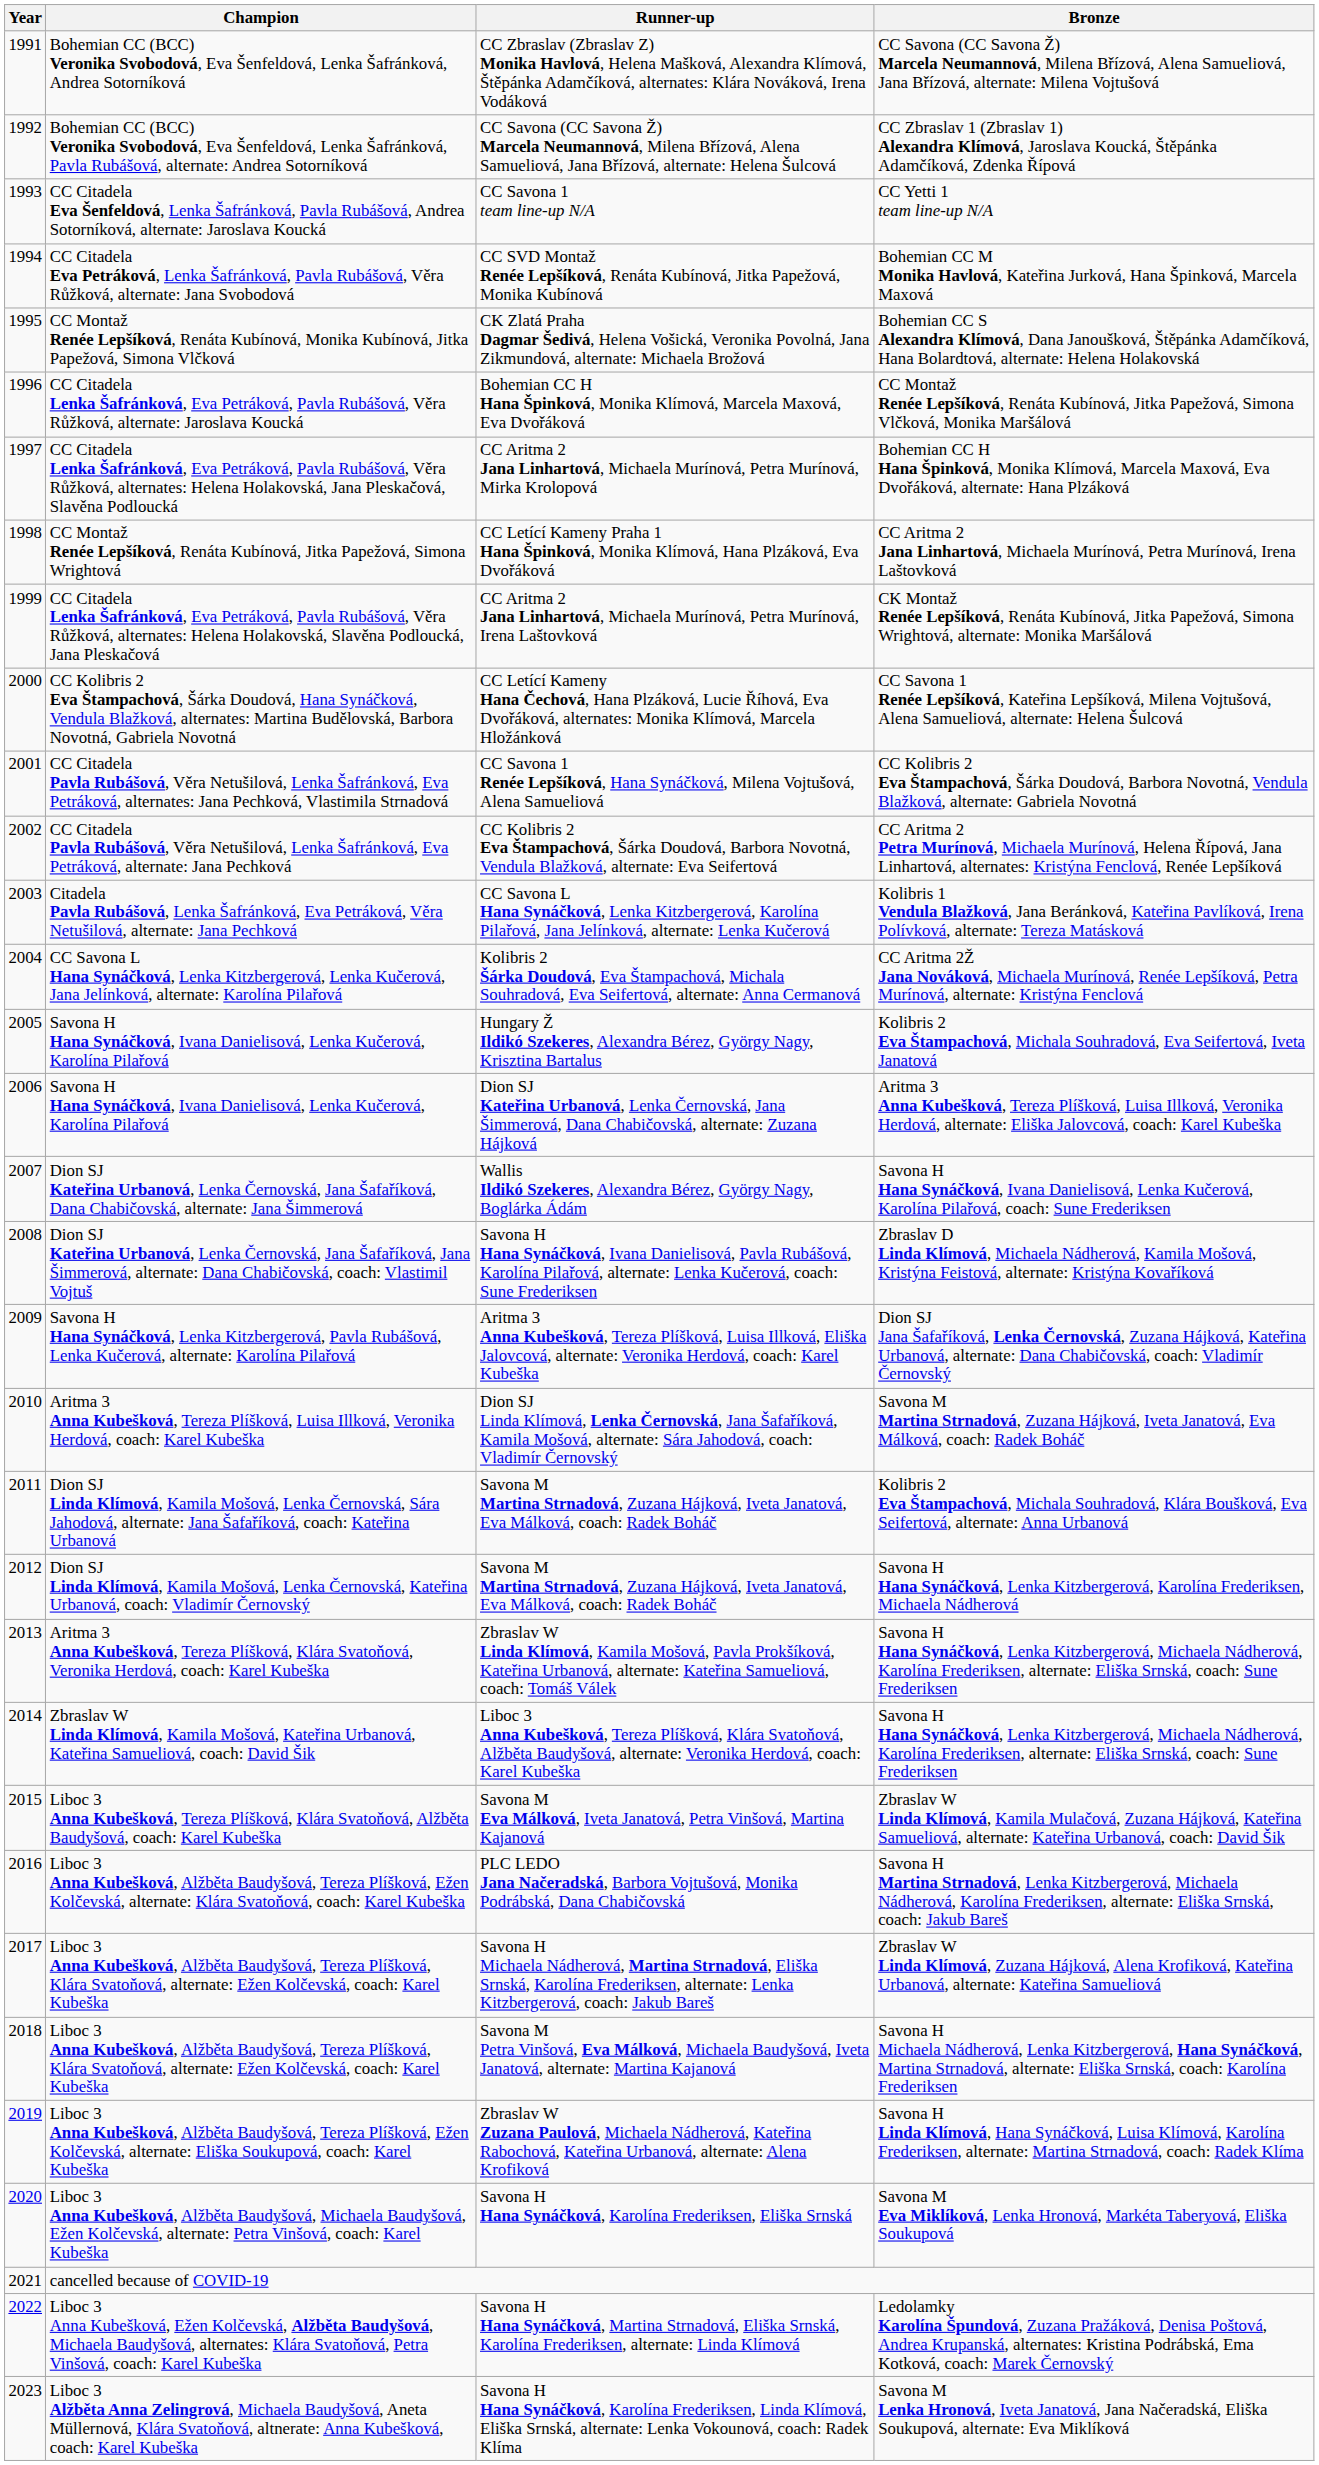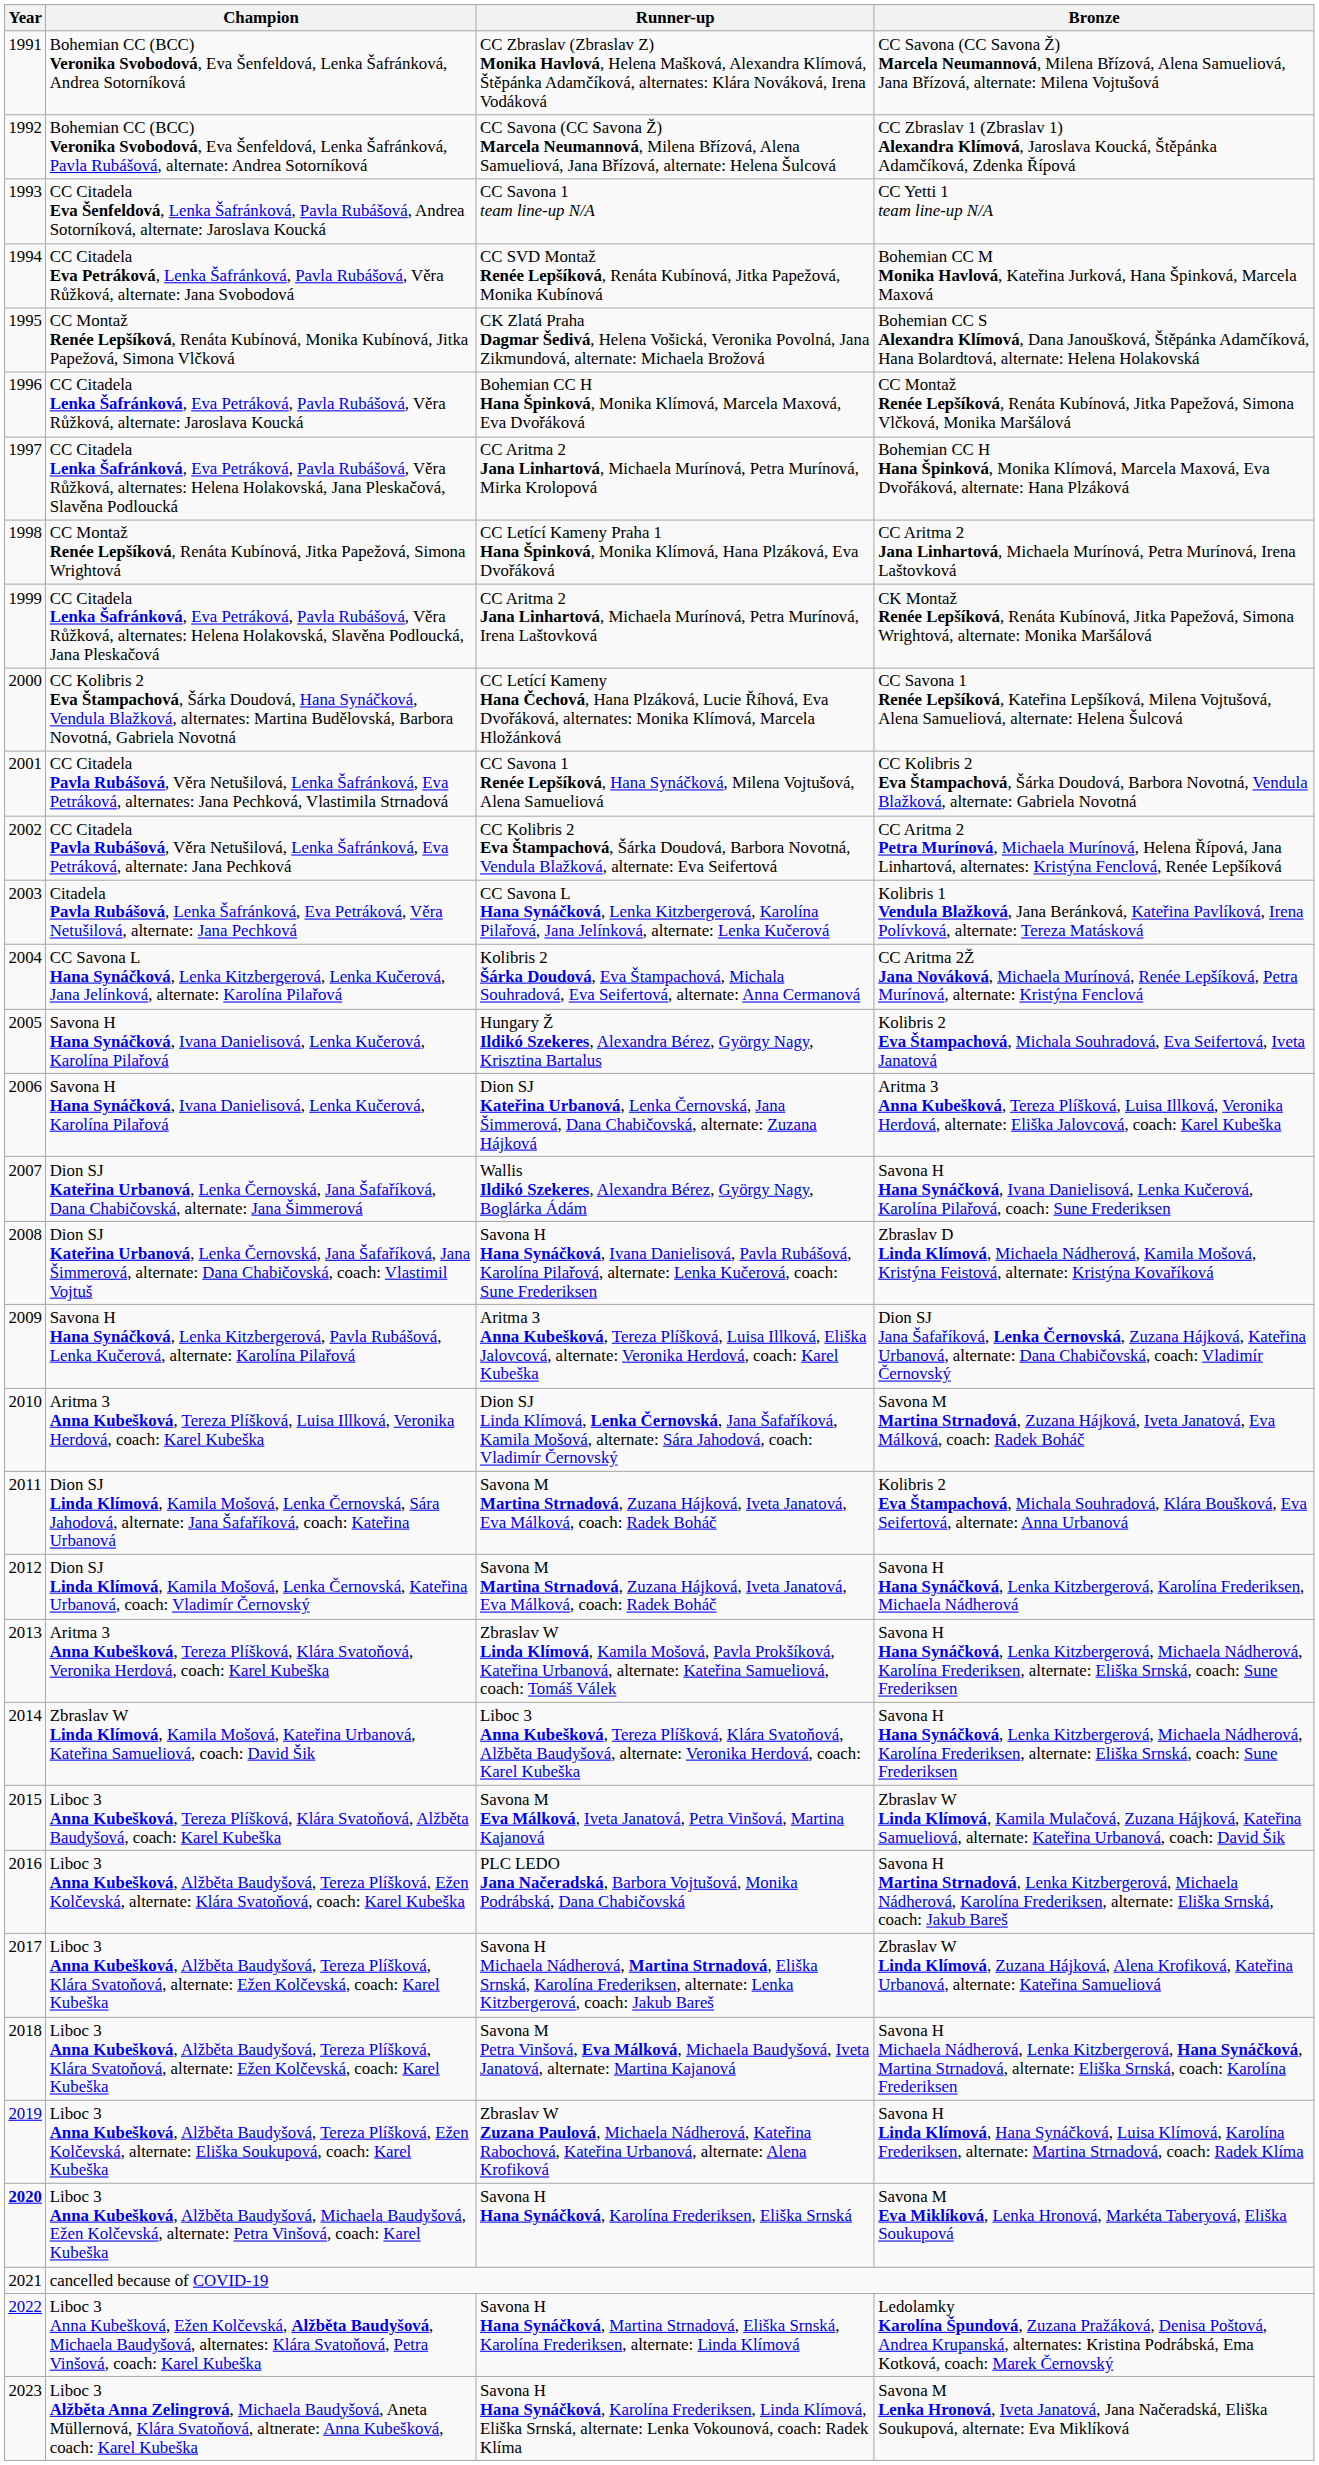Savona H Hana Synáčková, Karolína Frederiksen, Eliška Srnská | Year: normal -> bold
